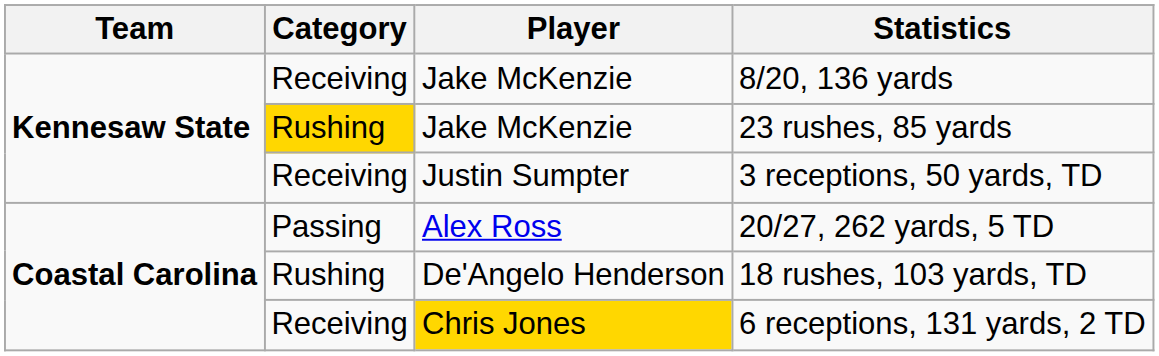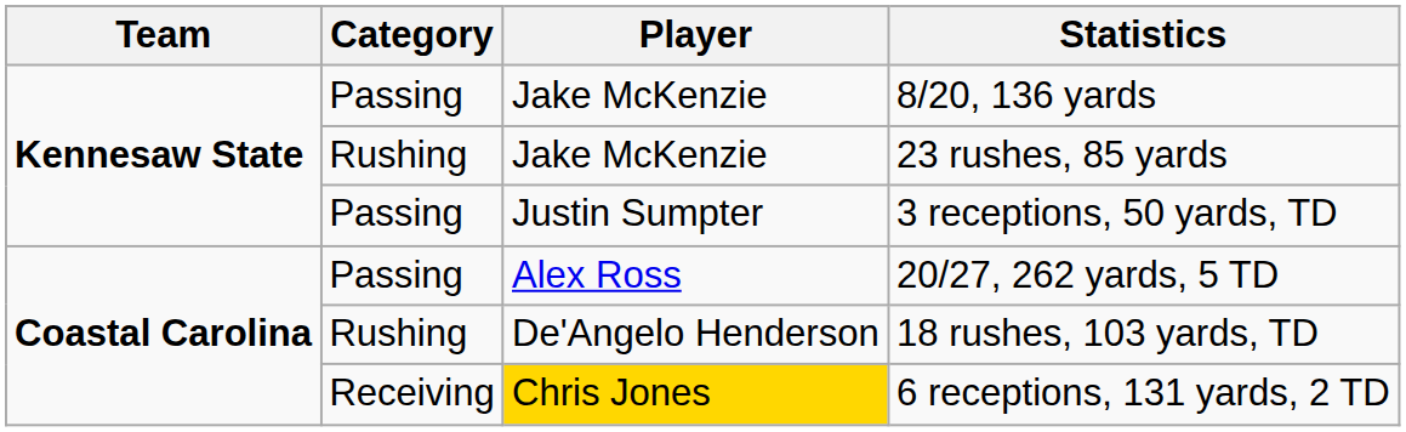8/20, 136 yards | Category: Receiving -> Passing
23 rushes, 85 yards | Category: gold background -> no background
3 receptions, 50 yards, TD | Category: Receiving -> Passing
